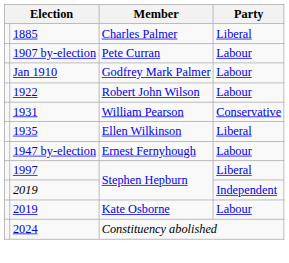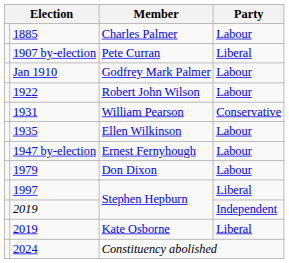Charles Palmer | Party: Liberal -> Labour
Pete Curran | Party: Labour -> Liberal
Ellen Wilkinson | Party: Liberal -> Labour
+ row: 1979 | Don Dixon | Labour
Kate Osborne | Party: Labour -> Liberal
